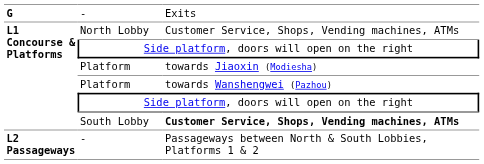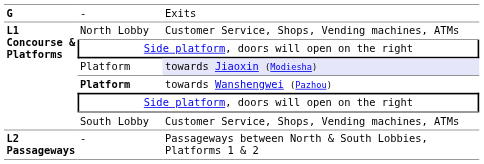Platform / towards Jiaoxin (Modiesha) | column 3: no background -> lavender background
Platform / towards Wanshengwei (Pazhou) | column 2: normal -> bold
South Lobby | column 3: bold -> normal
